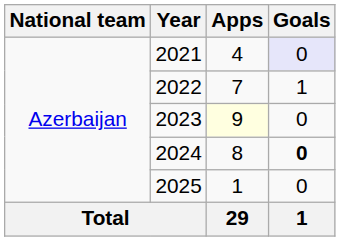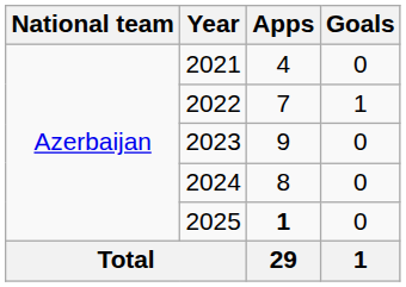2021 | Goals: lavender background -> no background
2023 | Apps: lightyellow background -> no background
2024 | Goals: bold -> normal
2025 | Apps: normal -> bold
